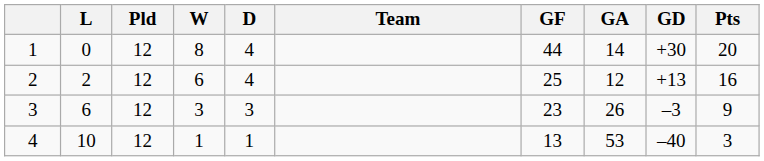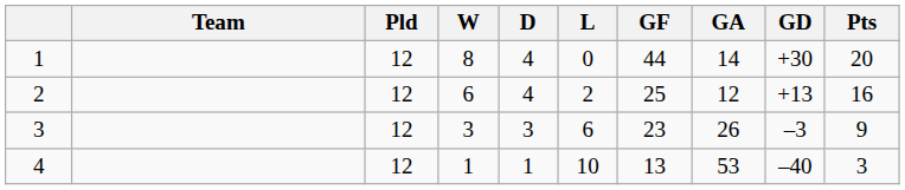columns swapped: Team <-> L
